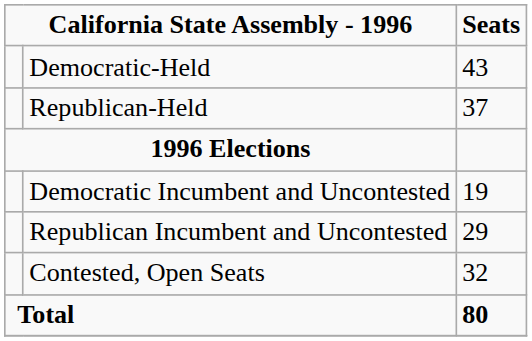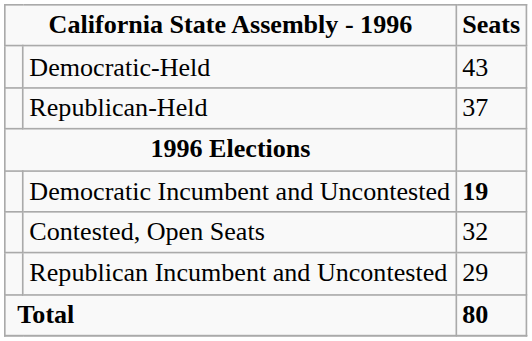Democratic Incumbent and Uncontested | column 3: normal -> bold
rows swapped: Republican Incumbent and Uncontested <-> Contested, Open Seats
